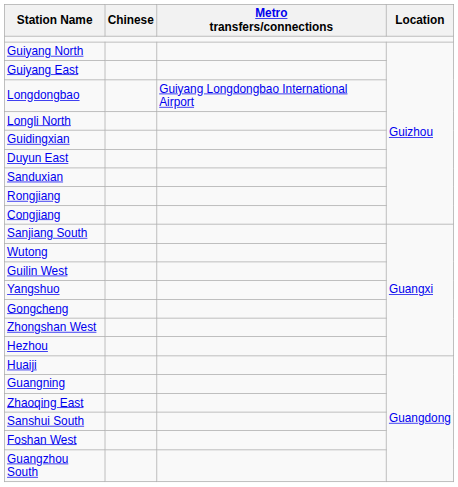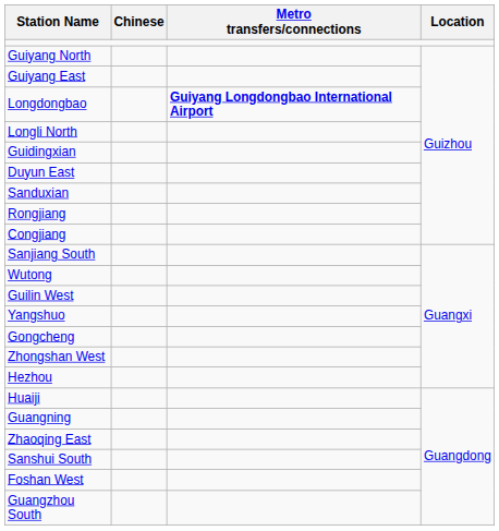Longdongbao | Metro transfers/connections: normal -> bold
